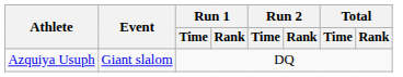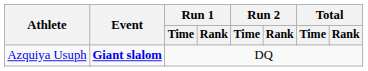Azquiya Usuph | Event: normal -> bold
